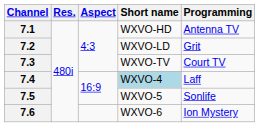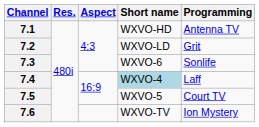7.3 | Short name: WXVO-TV -> WXVO-6
7.3 | Programming: Court TV -> Sonlife
7.5 | Programming: Sonlife -> Court TV
7.6 | Short name: WXVO-6 -> WXVO-TV
